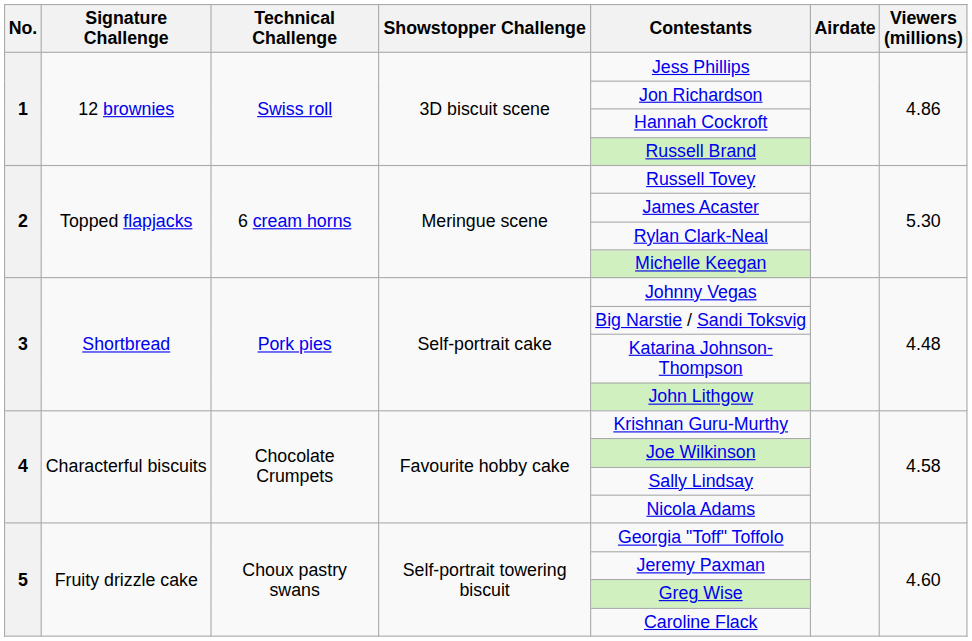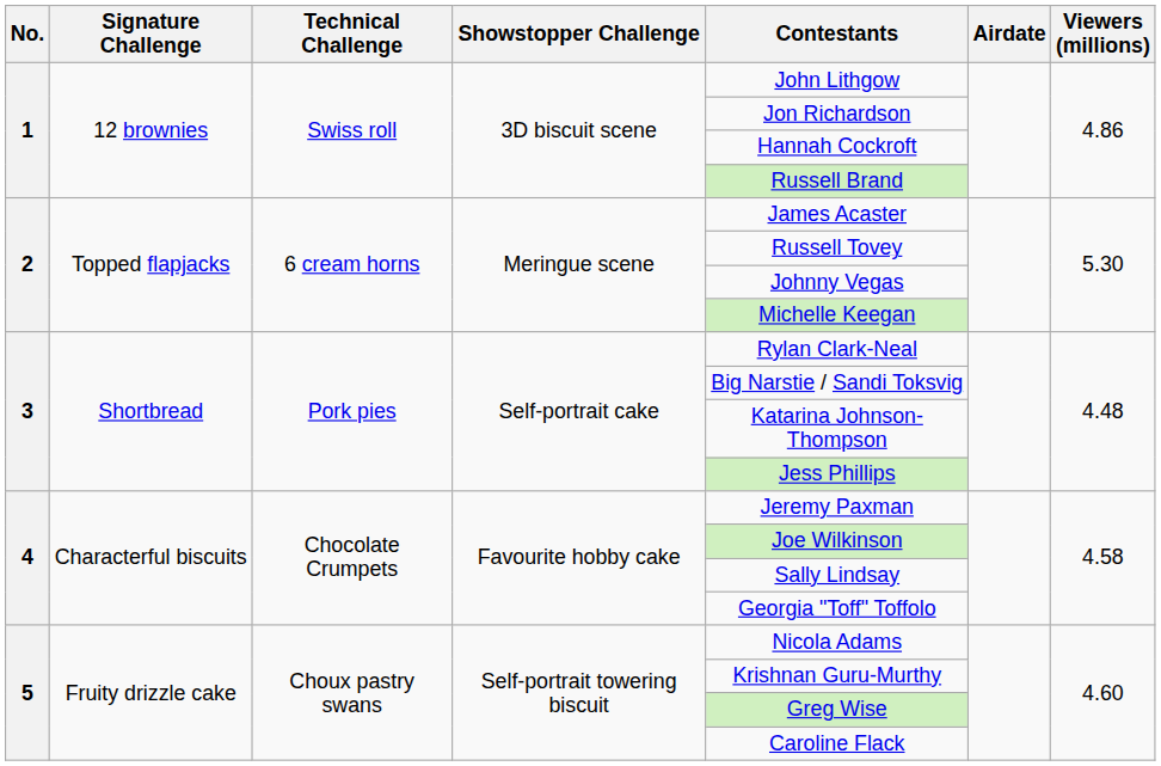row 2 | Contestants: Jess Phillips -> John Lithgow
row 6 | Contestants: Russell Tovey -> James Acaster
row 7 | Contestants: James Acaster -> Russell Tovey
row 8 | Contestants: Rylan Clark-Neal -> Johnny Vegas
row 10 | Contestants: Johnny Vegas -> Rylan Clark-Neal
row 13 | Contestants: John Lithgow -> Jess Phillips
row 14 | Contestants: Krishnan Guru-Murthy -> Jeremy Paxman
row 17 | Contestants: Nicola Adams -> Georgia "Toff" Toffolo
row 18 | Contestants: Georgia "Toff" Toffolo -> Nicola Adams
row 19 | Contestants: Jeremy Paxman -> Krishnan Guru-Murthy
